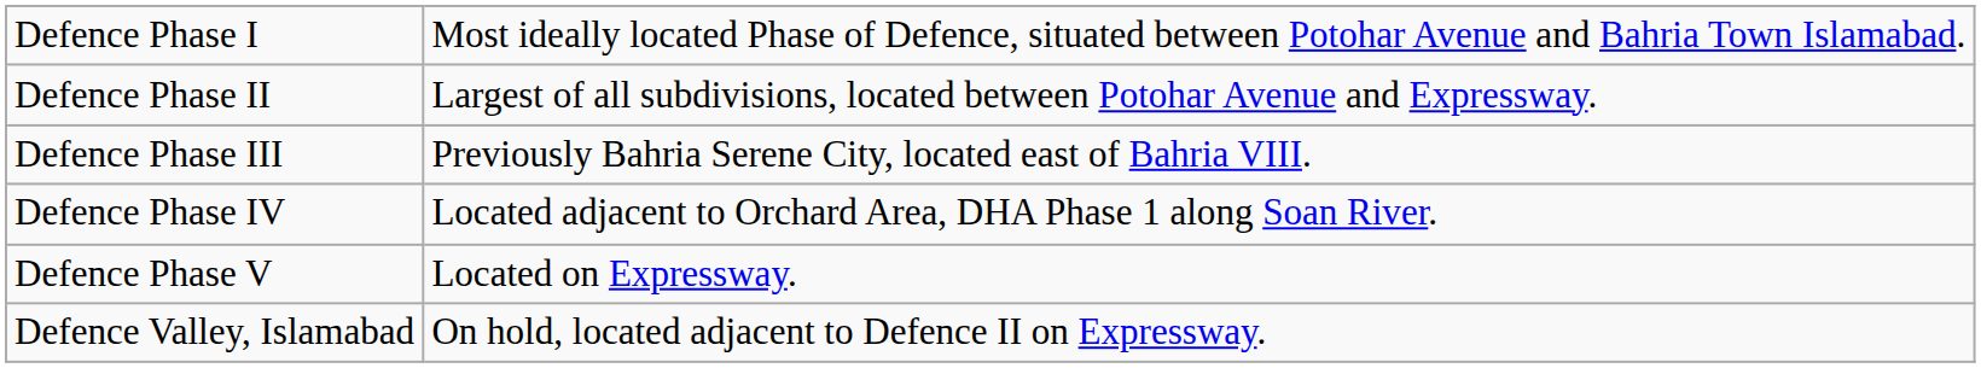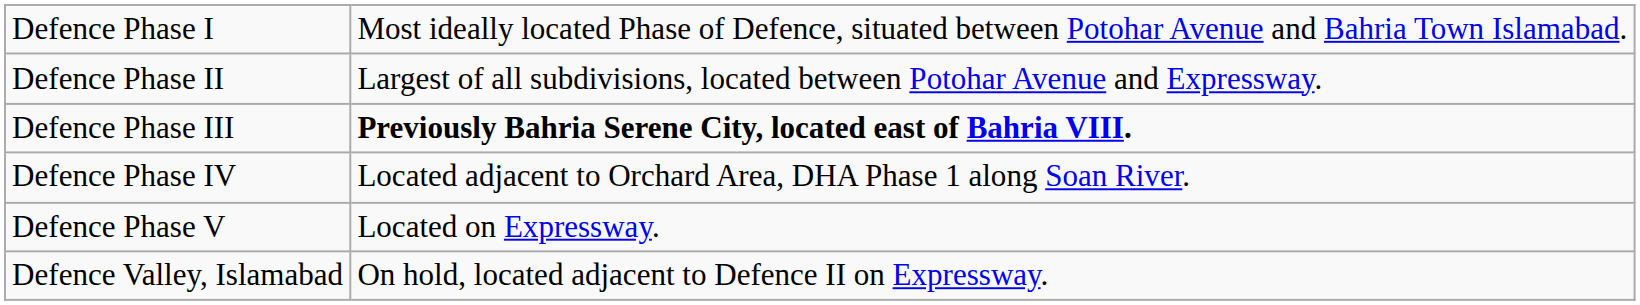Defence Phase III | column 2: normal -> bold
